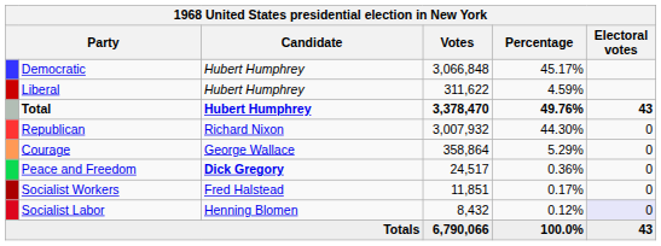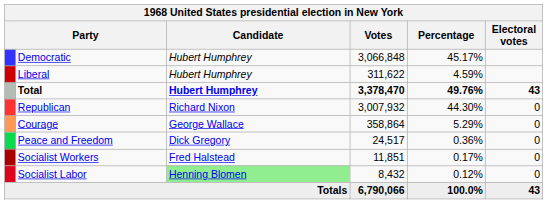Peace and Freedom | Candidate: bold -> normal
Socialist Labor | Candidate: no background -> lightgreen background
Socialist Labor | Electoral votes: lavender background -> no background
